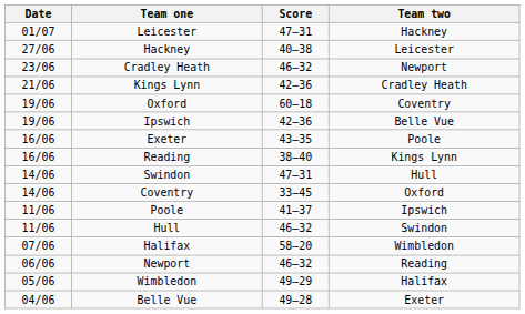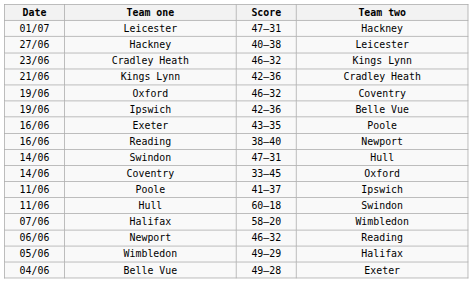row 4 | Team two: Newport -> Kings Lynn
row 6 | Score: 60–18 -> 46–32
row 9 | Team two: Kings Lynn -> Newport
row 13 | Score: 46–32 -> 60–18
